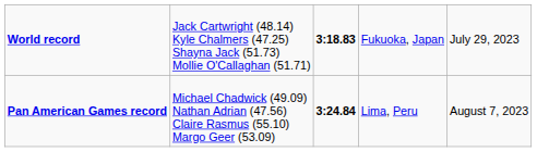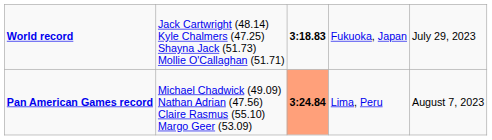Pan American Games record | column 3: no background -> lightsalmon background
